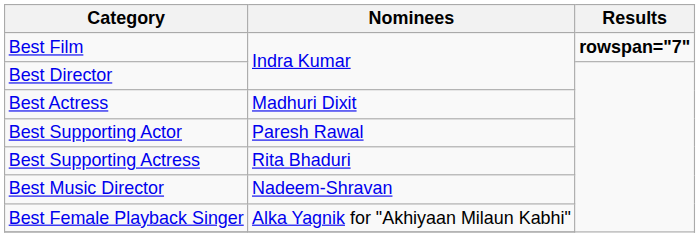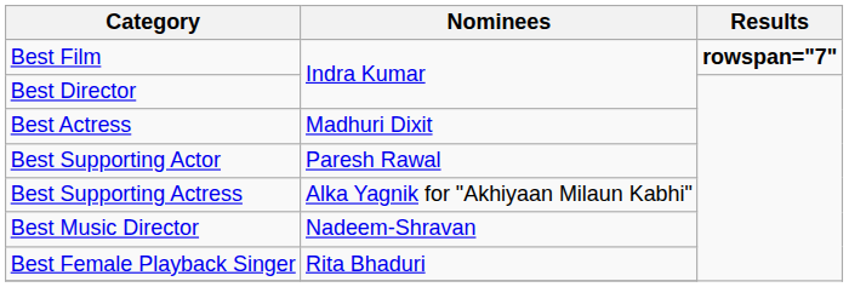Best Supporting Actress | Nominees: Rita Bhaduri -> Alka Yagnik for "Akhiyaan Milaun Kabhi"
Best Female Playback Singer | Nominees: Alka Yagnik for "Akhiyaan Milaun Kabhi" -> Rita Bhaduri
